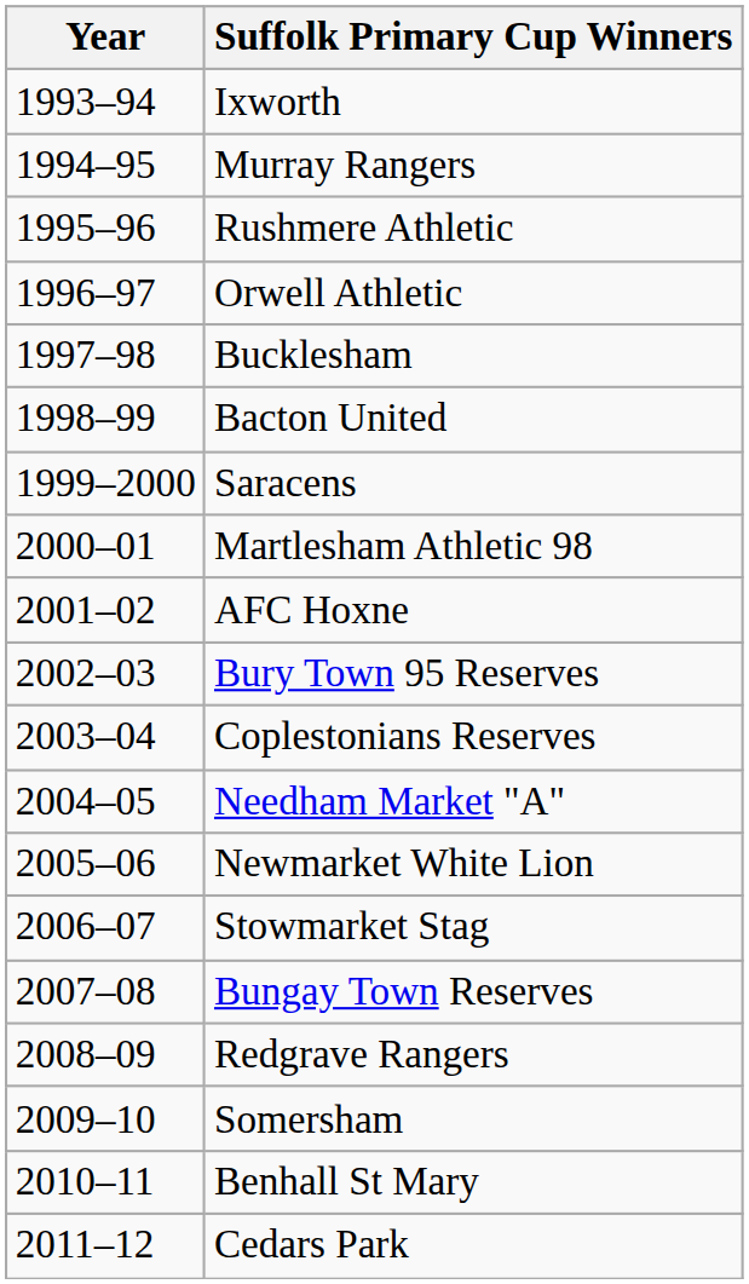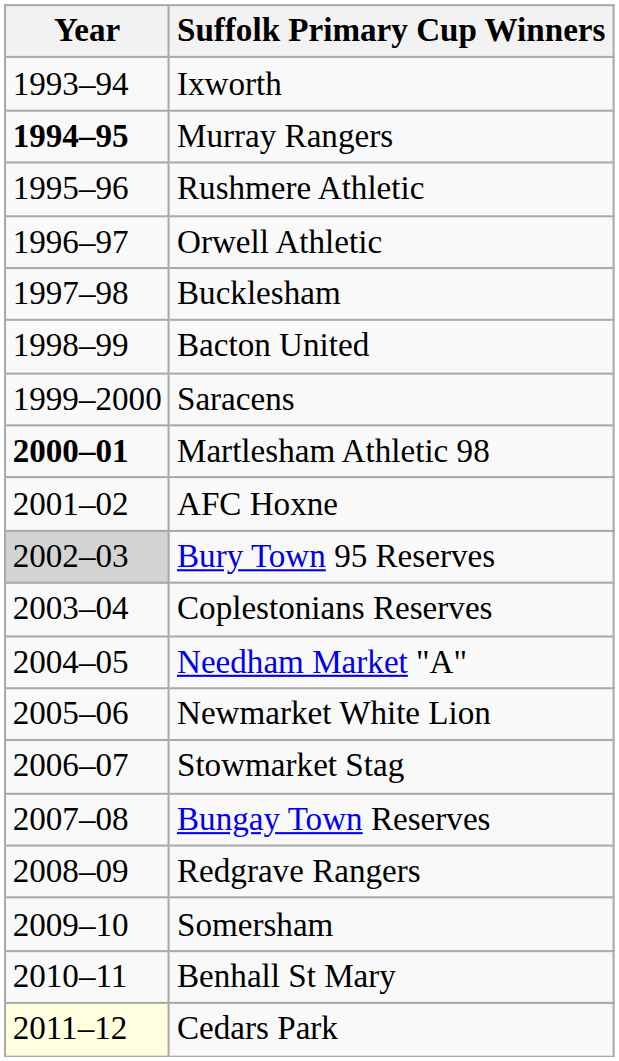Murray Rangers | Year: normal -> bold
Martlesham Athletic 98 | Year: normal -> bold
Bury Town 95 Reserves | Year: no background -> lightgrey background
Cedars Park | Year: no background -> lightyellow background
